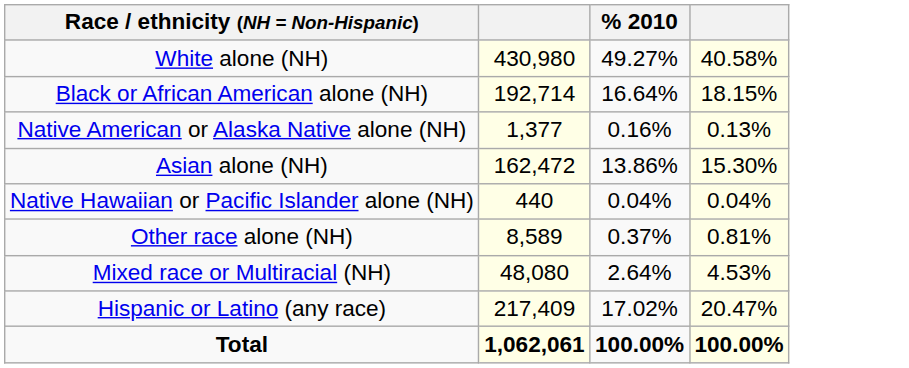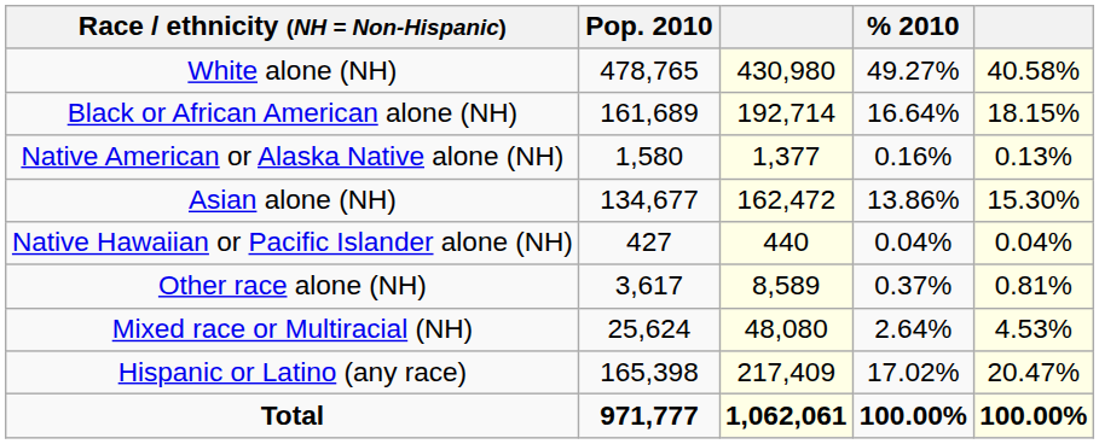+ column: Pop. 2010 | 478,765 | 161,689 | 1,580 | 134,677 | 427 | 3,617 | 25,624 | 165,398 | 971,777
